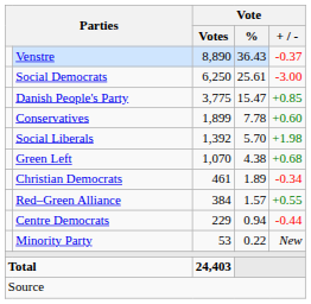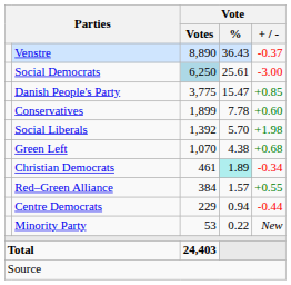Social Democrats | Vote / Votes: no background -> lightblue background
Christian Democrats | Vote / %: no background -> paleturquoise background
